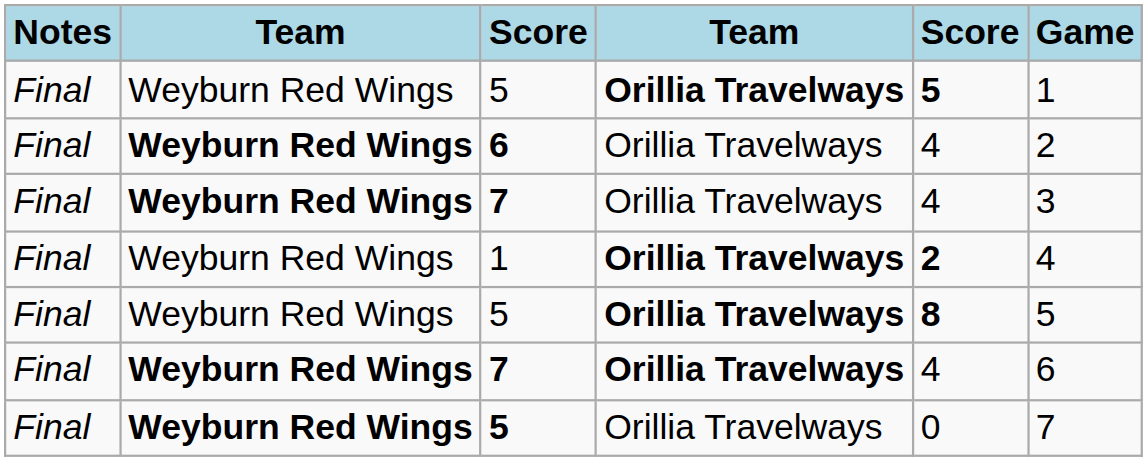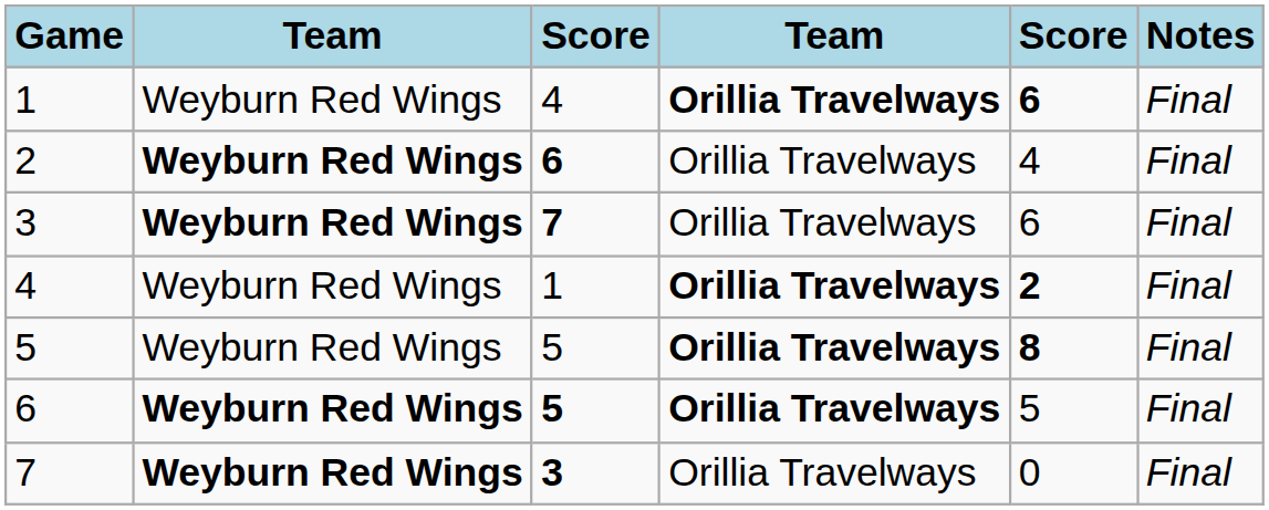columns swapped: Game <-> Notes
row 2 | column 3: 5 -> 4
row 2 | column 5: 5 -> 6
row 4 | column 5: 4 -> 6
row 7 | column 3: 7 -> 5
row 7 | column 5: 4 -> 5
row 8 | column 3: 5 -> 3
